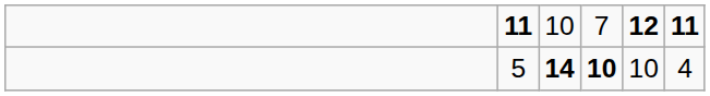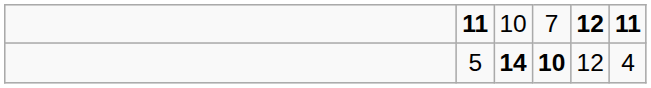row 2 | column 5: 10 -> 12
